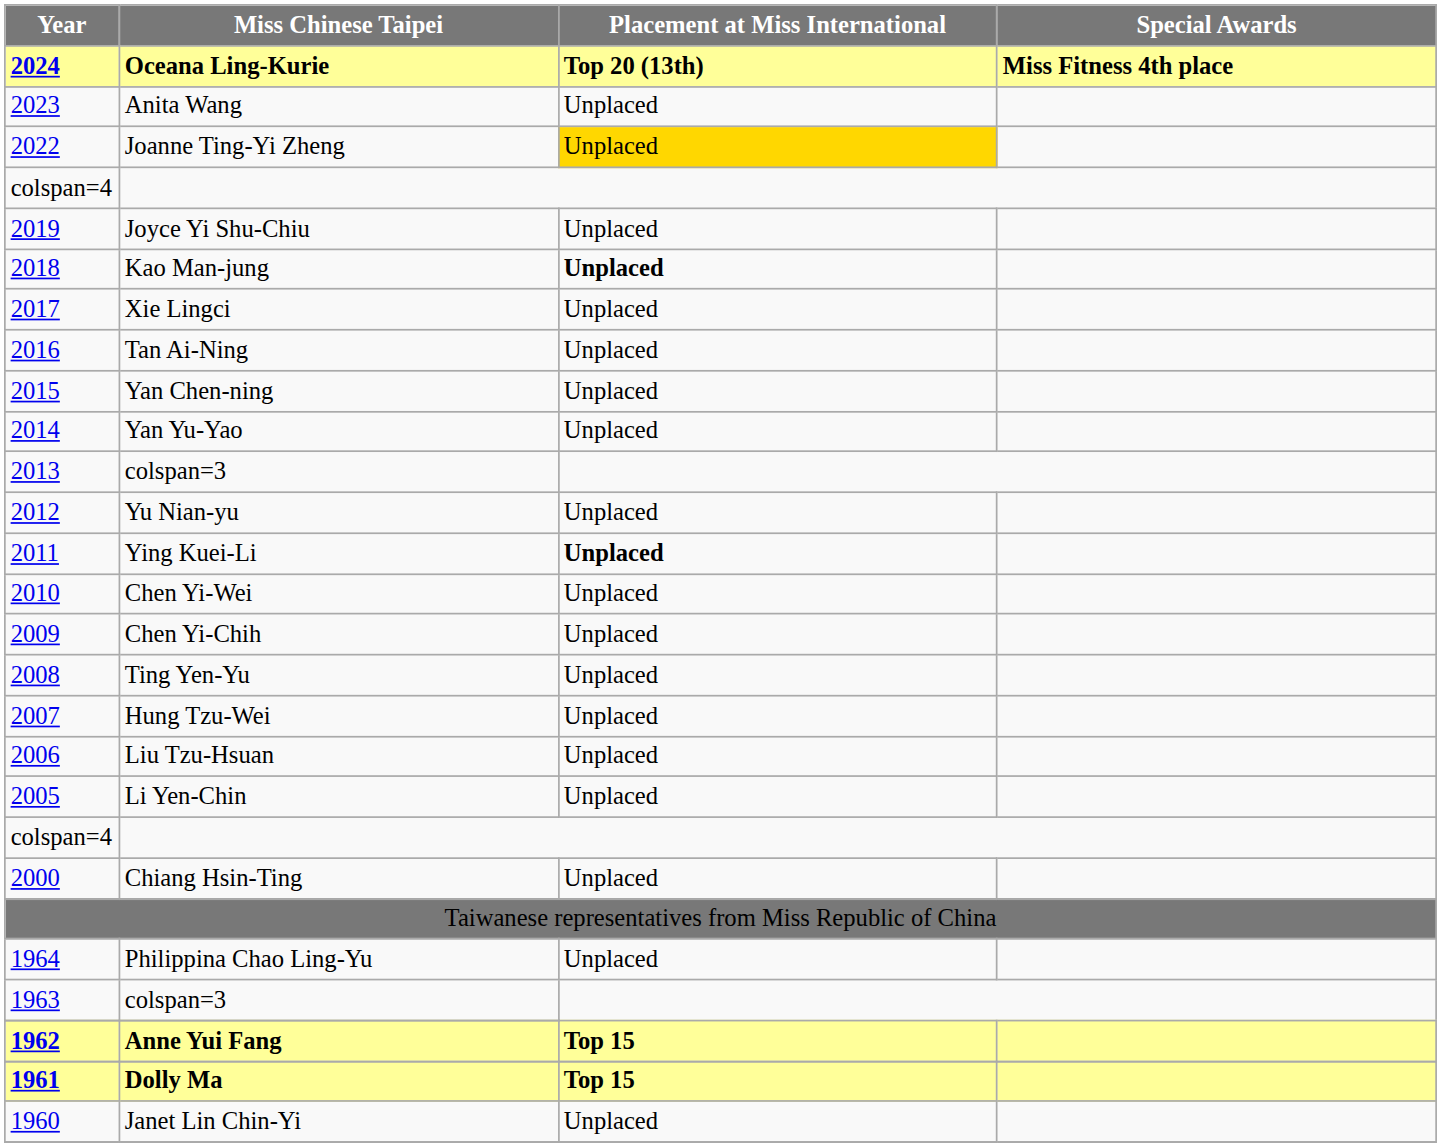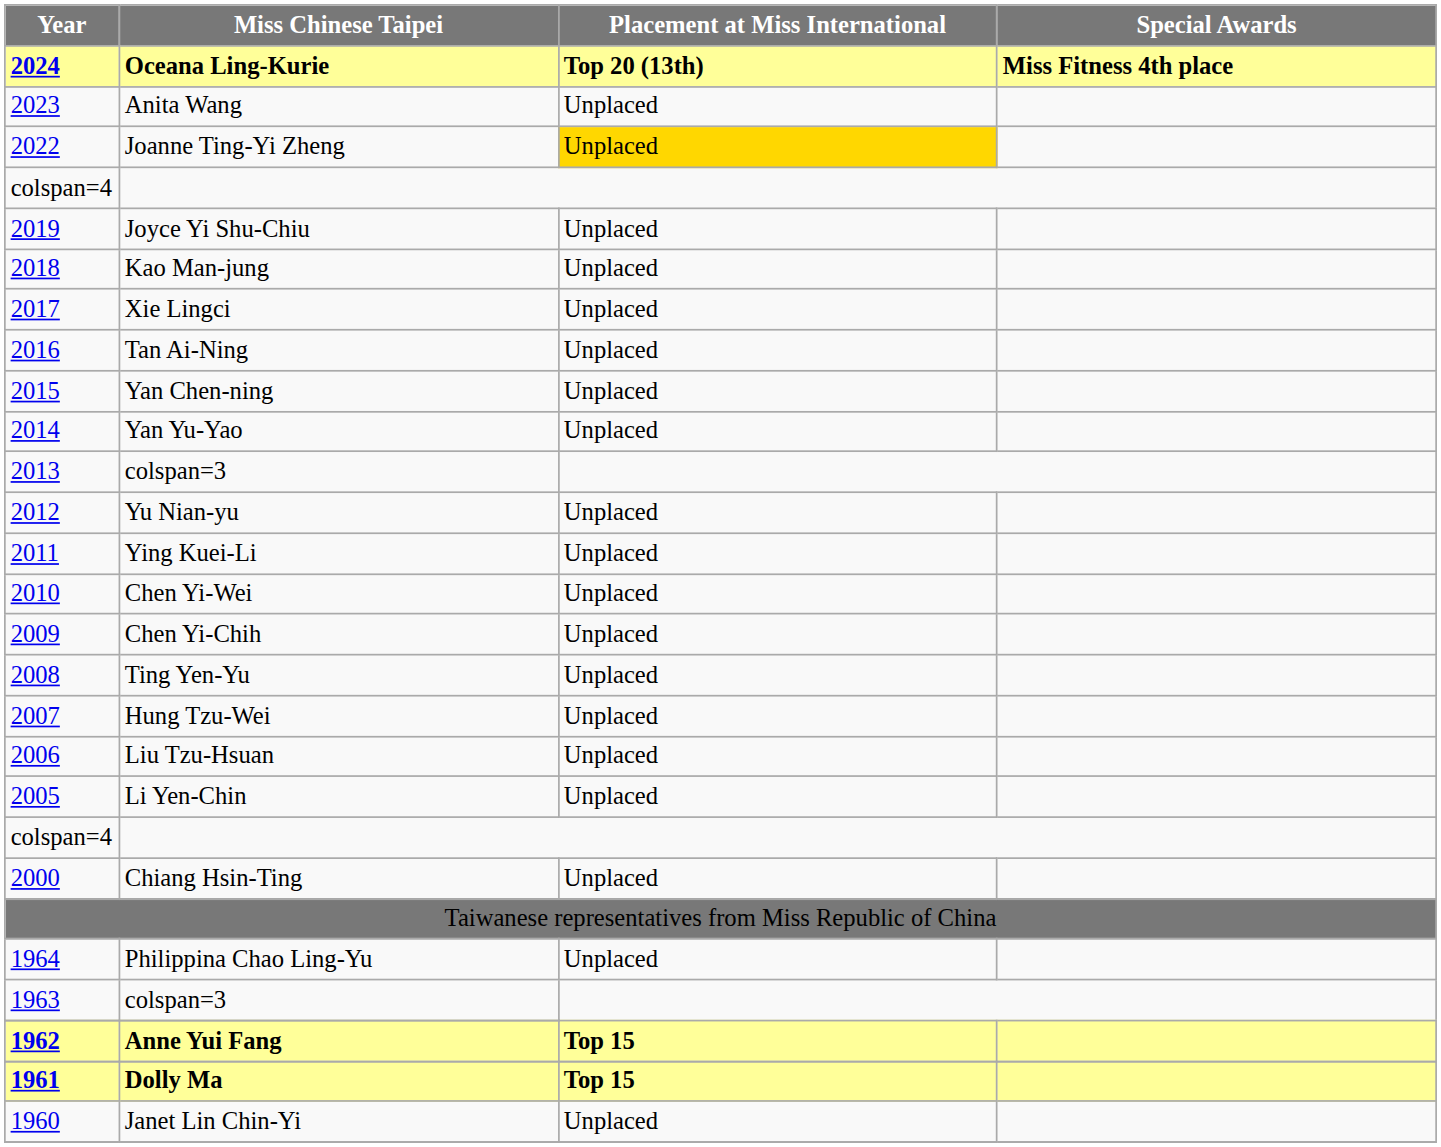Kao Man-jung | Placement at Miss International: bold -> normal
Ying Kuei-Li | Placement at Miss International: bold -> normal
